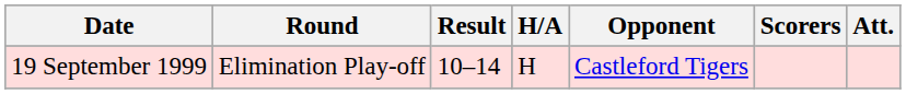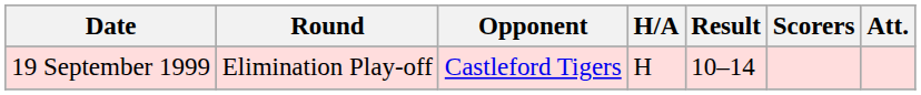columns swapped: Opponent <-> Result
